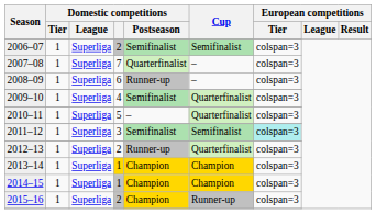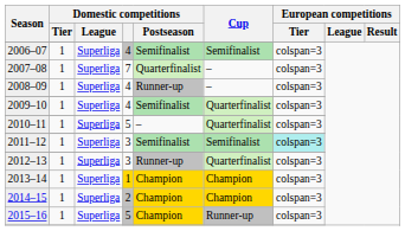2006–07 | Domestic competitions: 2 -> 4
2008–09 | Domestic competitions: 6 -> 4
2012–13 | Domestic competitions: 2 -> 3
2014–15 | Domestic competitions: 1 -> 2
2015–16 | Domestic competitions: 2 -> 5
